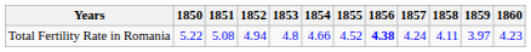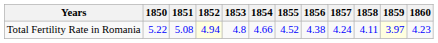row 2 | 1852: no background -> lightyellow background
row 2 | 1856: bold -> normal
row 2 | 1859: no background -> lightyellow background
